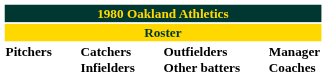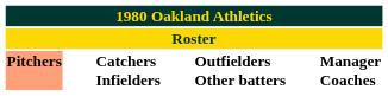Pitchers | column 1: no background -> lightsalmon background
